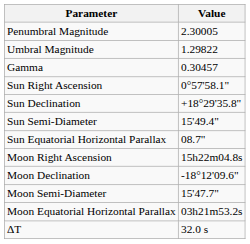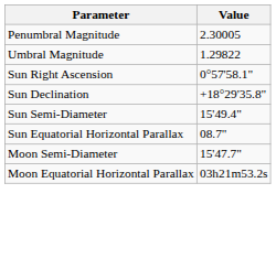- row: Gamma | 0.30457
- row: Moon Right Ascension | 15h22m04.8s
- row: Moon Declination | -18°12'09.6"
- row: ΔT | 32.0 s
